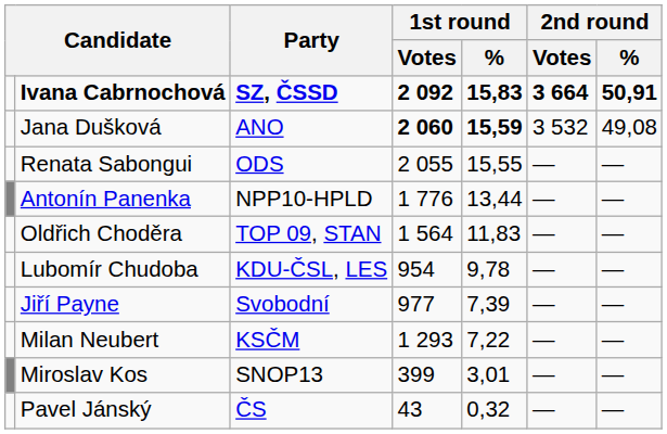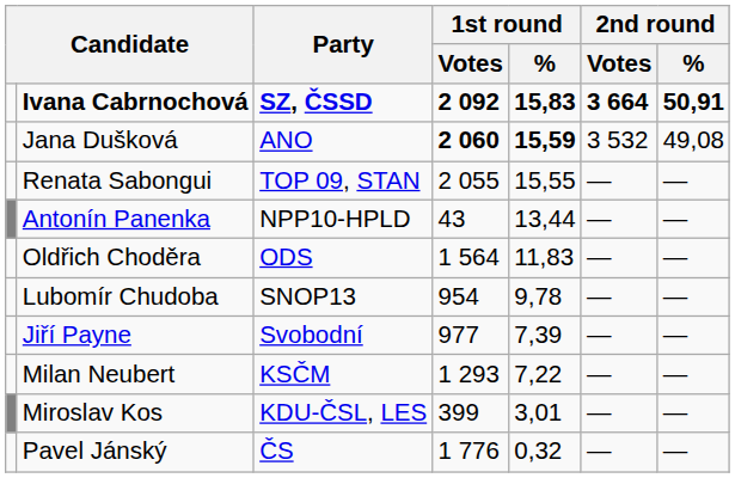Renata Sabongui | Party: ODS -> TOP 09, STAN
Antonín Panenka | 1st round / Votes: 1 776 -> 43
Oldřich Choděra | Party: TOP 09, STAN -> ODS
Lubomír Chudoba | Party: KDU-ČSL, LES -> SNOP13
Miroslav Kos | Party: SNOP13 -> KDU-ČSL, LES
Pavel Jánský | 1st round / Votes: 43 -> 1 776
